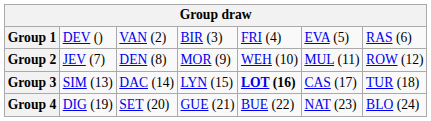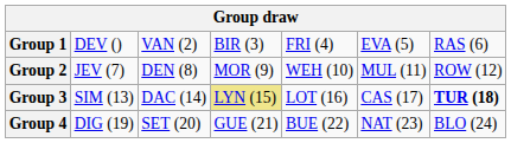Group 3 | column 4: no background -> khaki background
Group 3 | column 5: bold -> normal
Group 3 | column 7: normal -> bold
